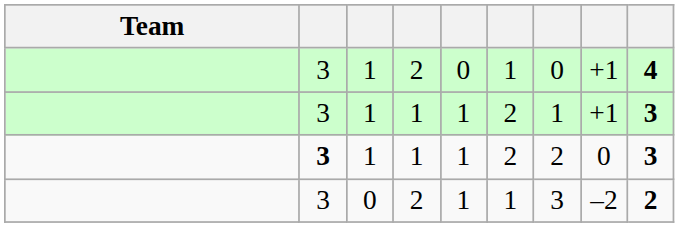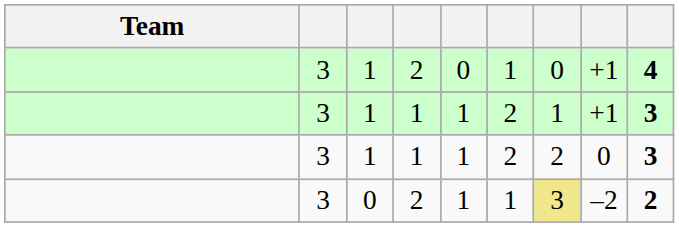row 4 | column 2: bold -> normal
row 5 | column 7: no background -> khaki background
